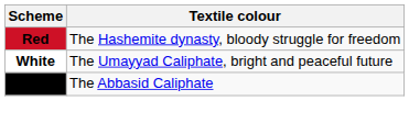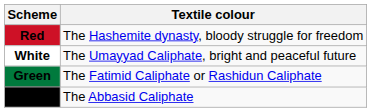+ row: Green | The Fatimid Caliphate or Rashidun Caliphate
